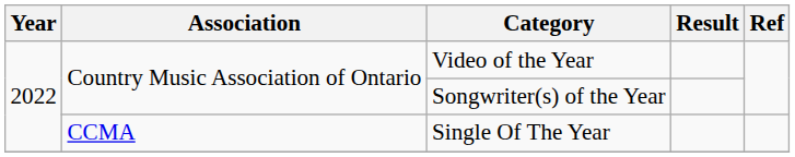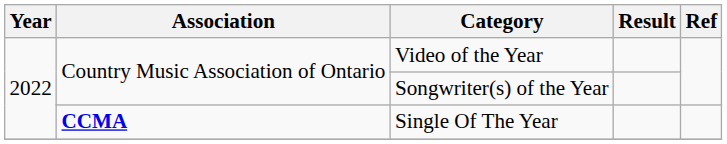Single Of The Year | Association: normal -> bold
